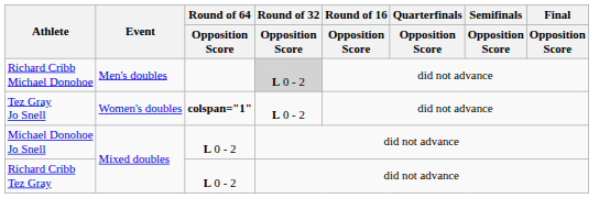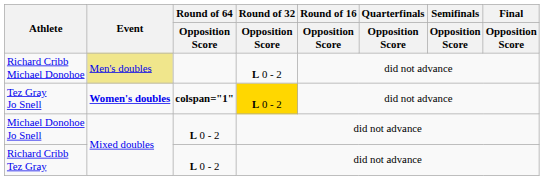Richard Cribb Michael Donohoe | Event: no background -> khaki background
Richard Cribb Michael Donohoe | Round of 32 / Opposition Score: lightgrey background -> no background
Tez Gray Jo Snell | Event: normal -> bold
Tez Gray Jo Snell | Round of 32 / Opposition Score: no background -> gold background
